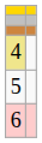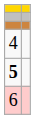row 4 | column 1: khaki background -> no background
row 5 | column 1: normal -> bold
